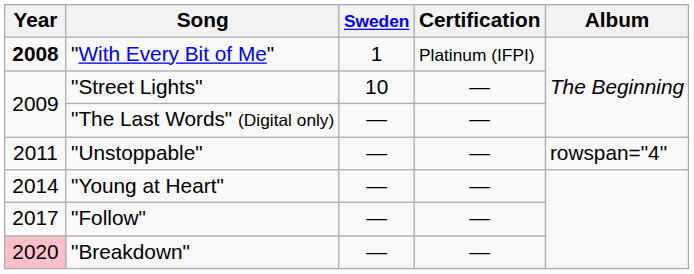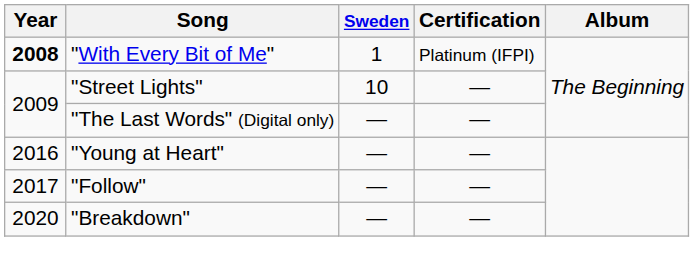- row: 2011 | "Unstoppable" | — | — | rowspan="4"
"Young at Heart" | Year: 2014 -> 2016
"Breakdown" | Year: pink background -> no background
